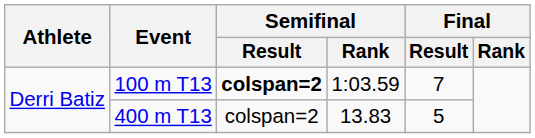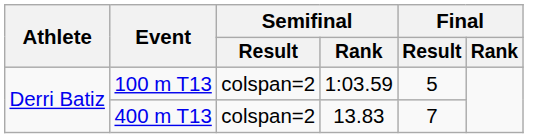100 m T13 | Semifinal / Result: bold -> normal
100 m T13 | Final / Result: 7 -> 5
400 m T13 | Final / Result: 5 -> 7
